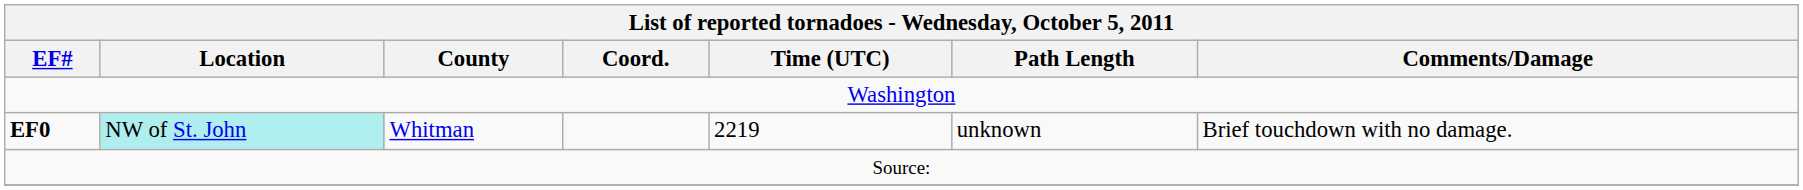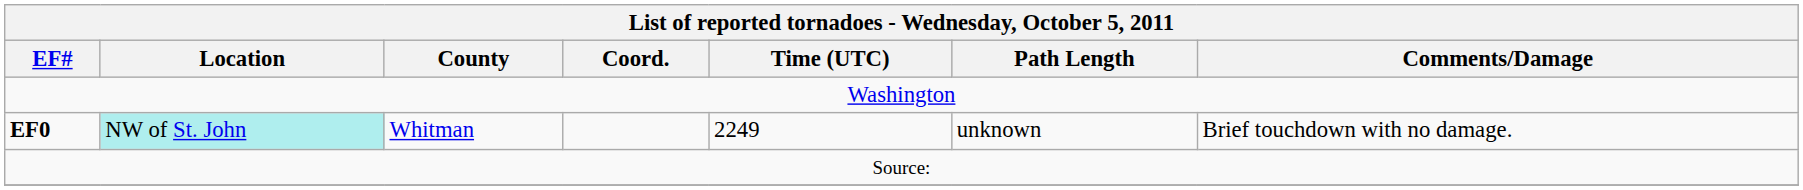EF0 | Time (UTC): 2219 -> 2249
